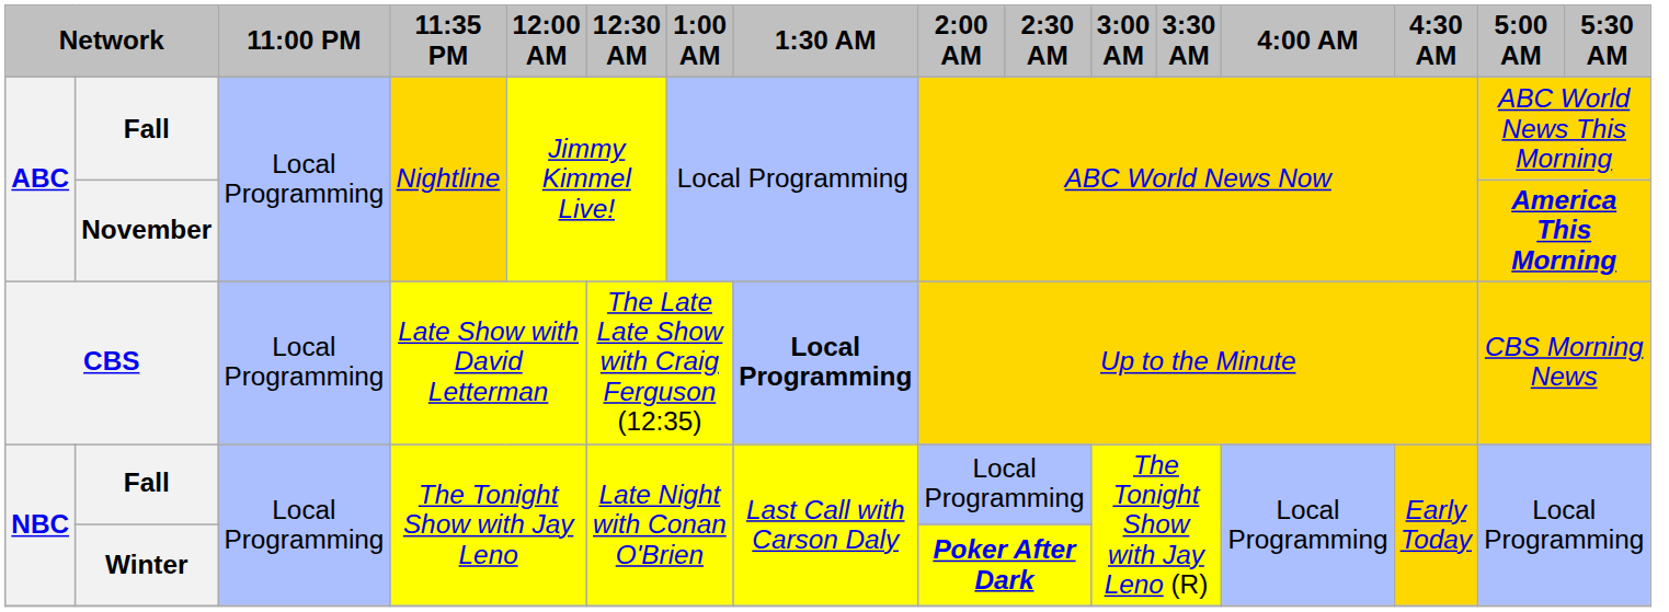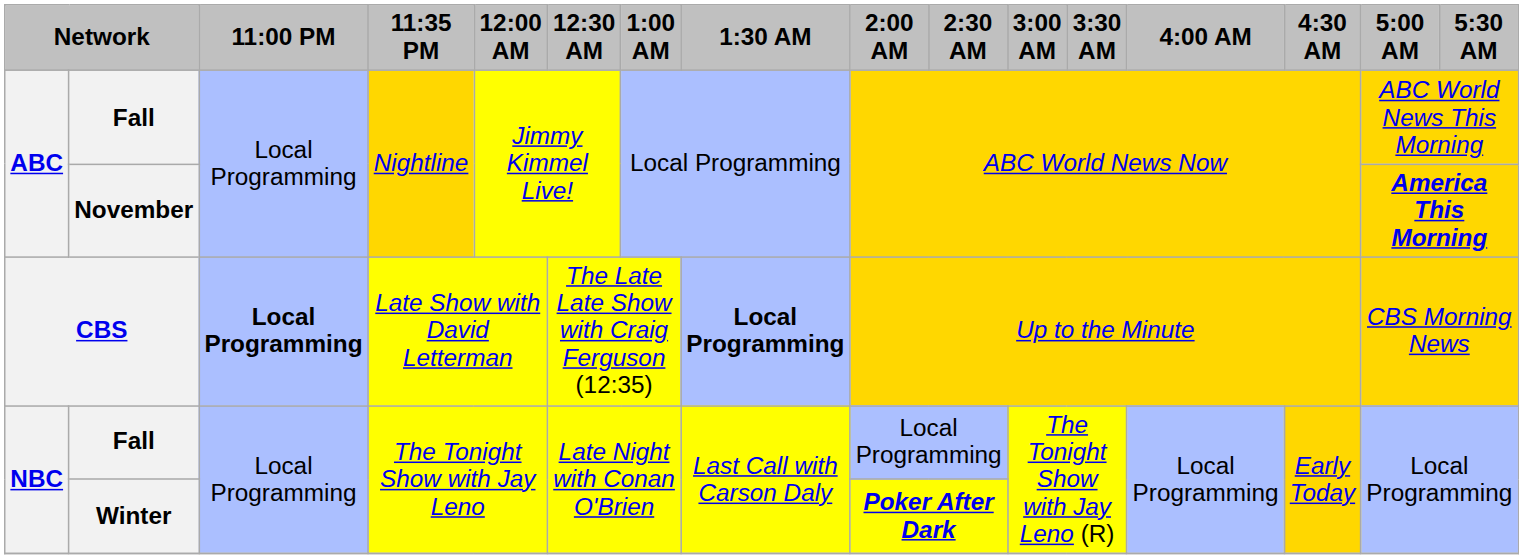CBS | 11:00 PM: normal -> bold
